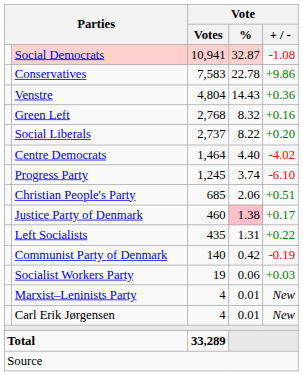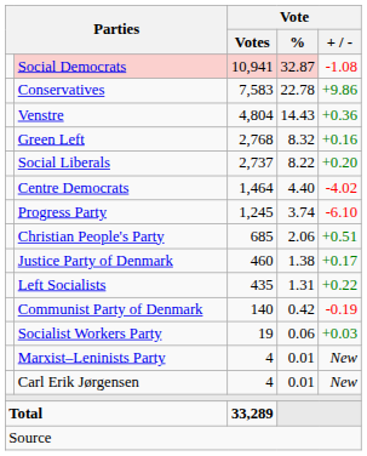Justice Party of Denmark | Vote / %: pink background -> no background
